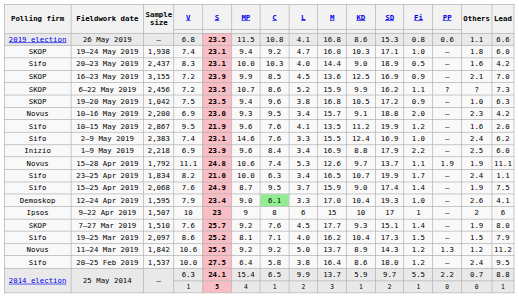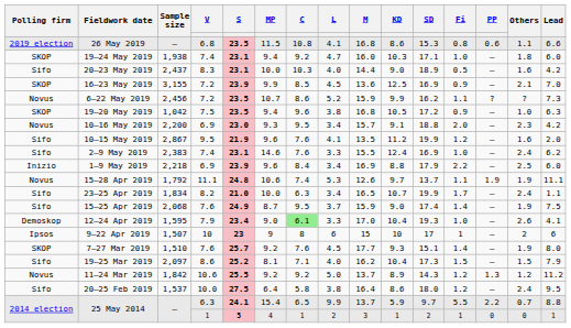6–22 May 2019 | Polling firm: SKOP -> Novus
